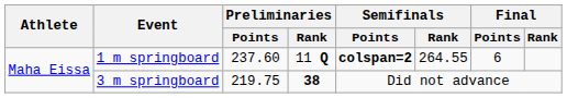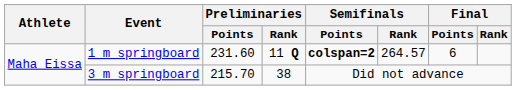1 m springboard | Preliminaries / Points: 237.60 -> 231.60
1 m springboard | Semifinals / Rank: 264.55 -> 264.57
3 m springboard | Preliminaries / Points: 219.75 -> 215.70
3 m springboard | Preliminaries / Rank: bold -> normal
